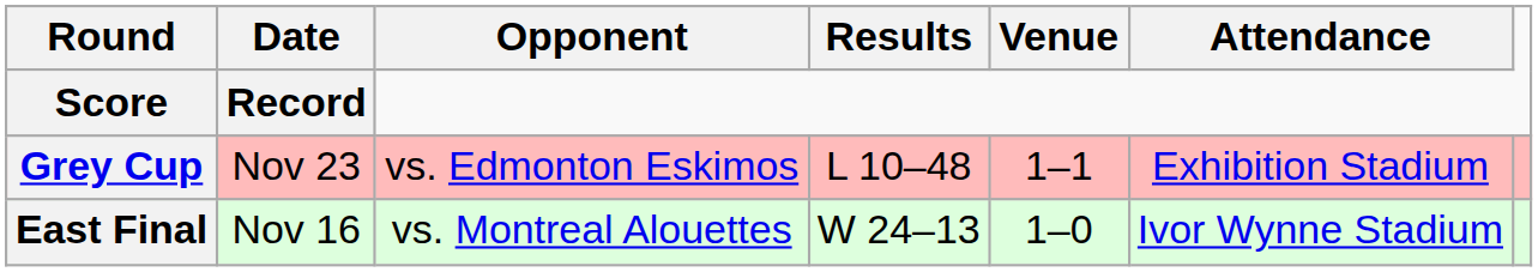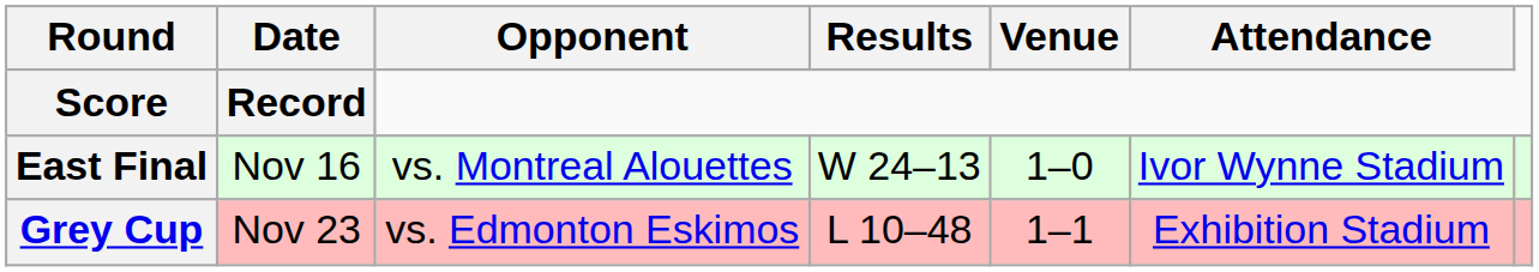rows swapped: East Final <-> Grey Cup
